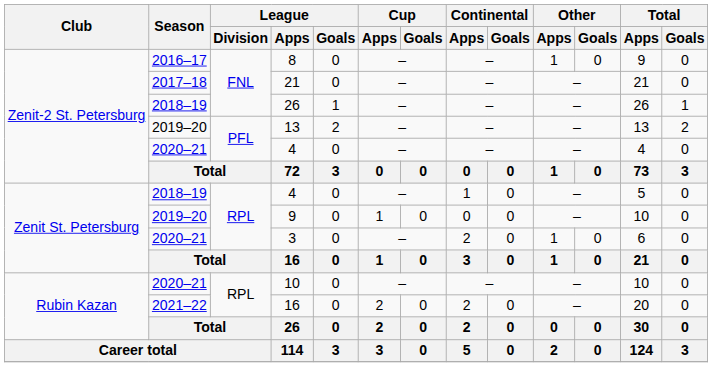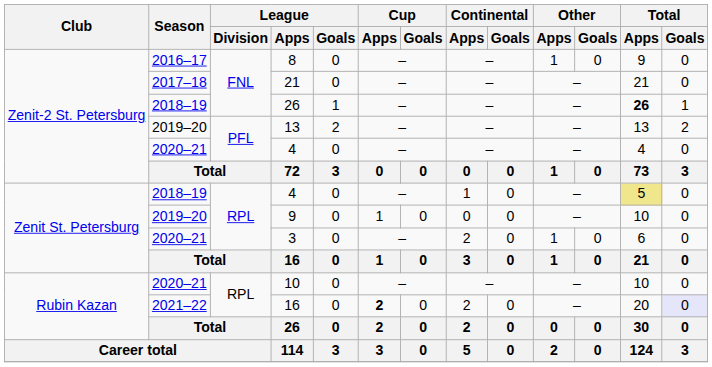2018–19 / 26 | Total / Apps: normal -> bold
2018–19 / 4 | Total / Apps: no background -> khaki background
2021–22 / 16 | Cup / Apps: normal -> bold
2021–22 / 16 | Total / Goals: no background -> lavender background
